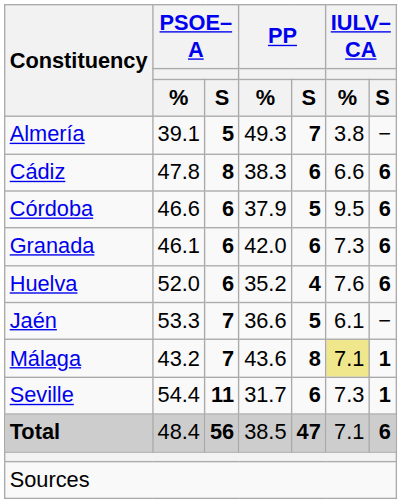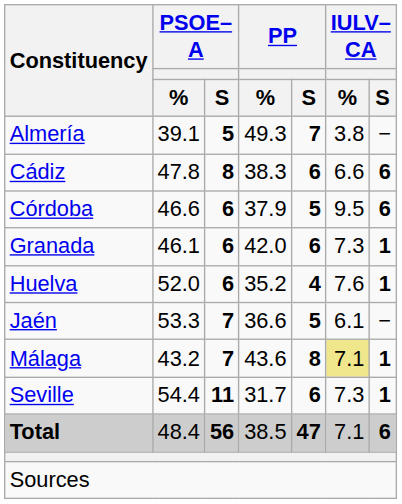Granada | IULV–CA / S: 6 -> 1
Huelva | IULV–CA / S: 6 -> 1
